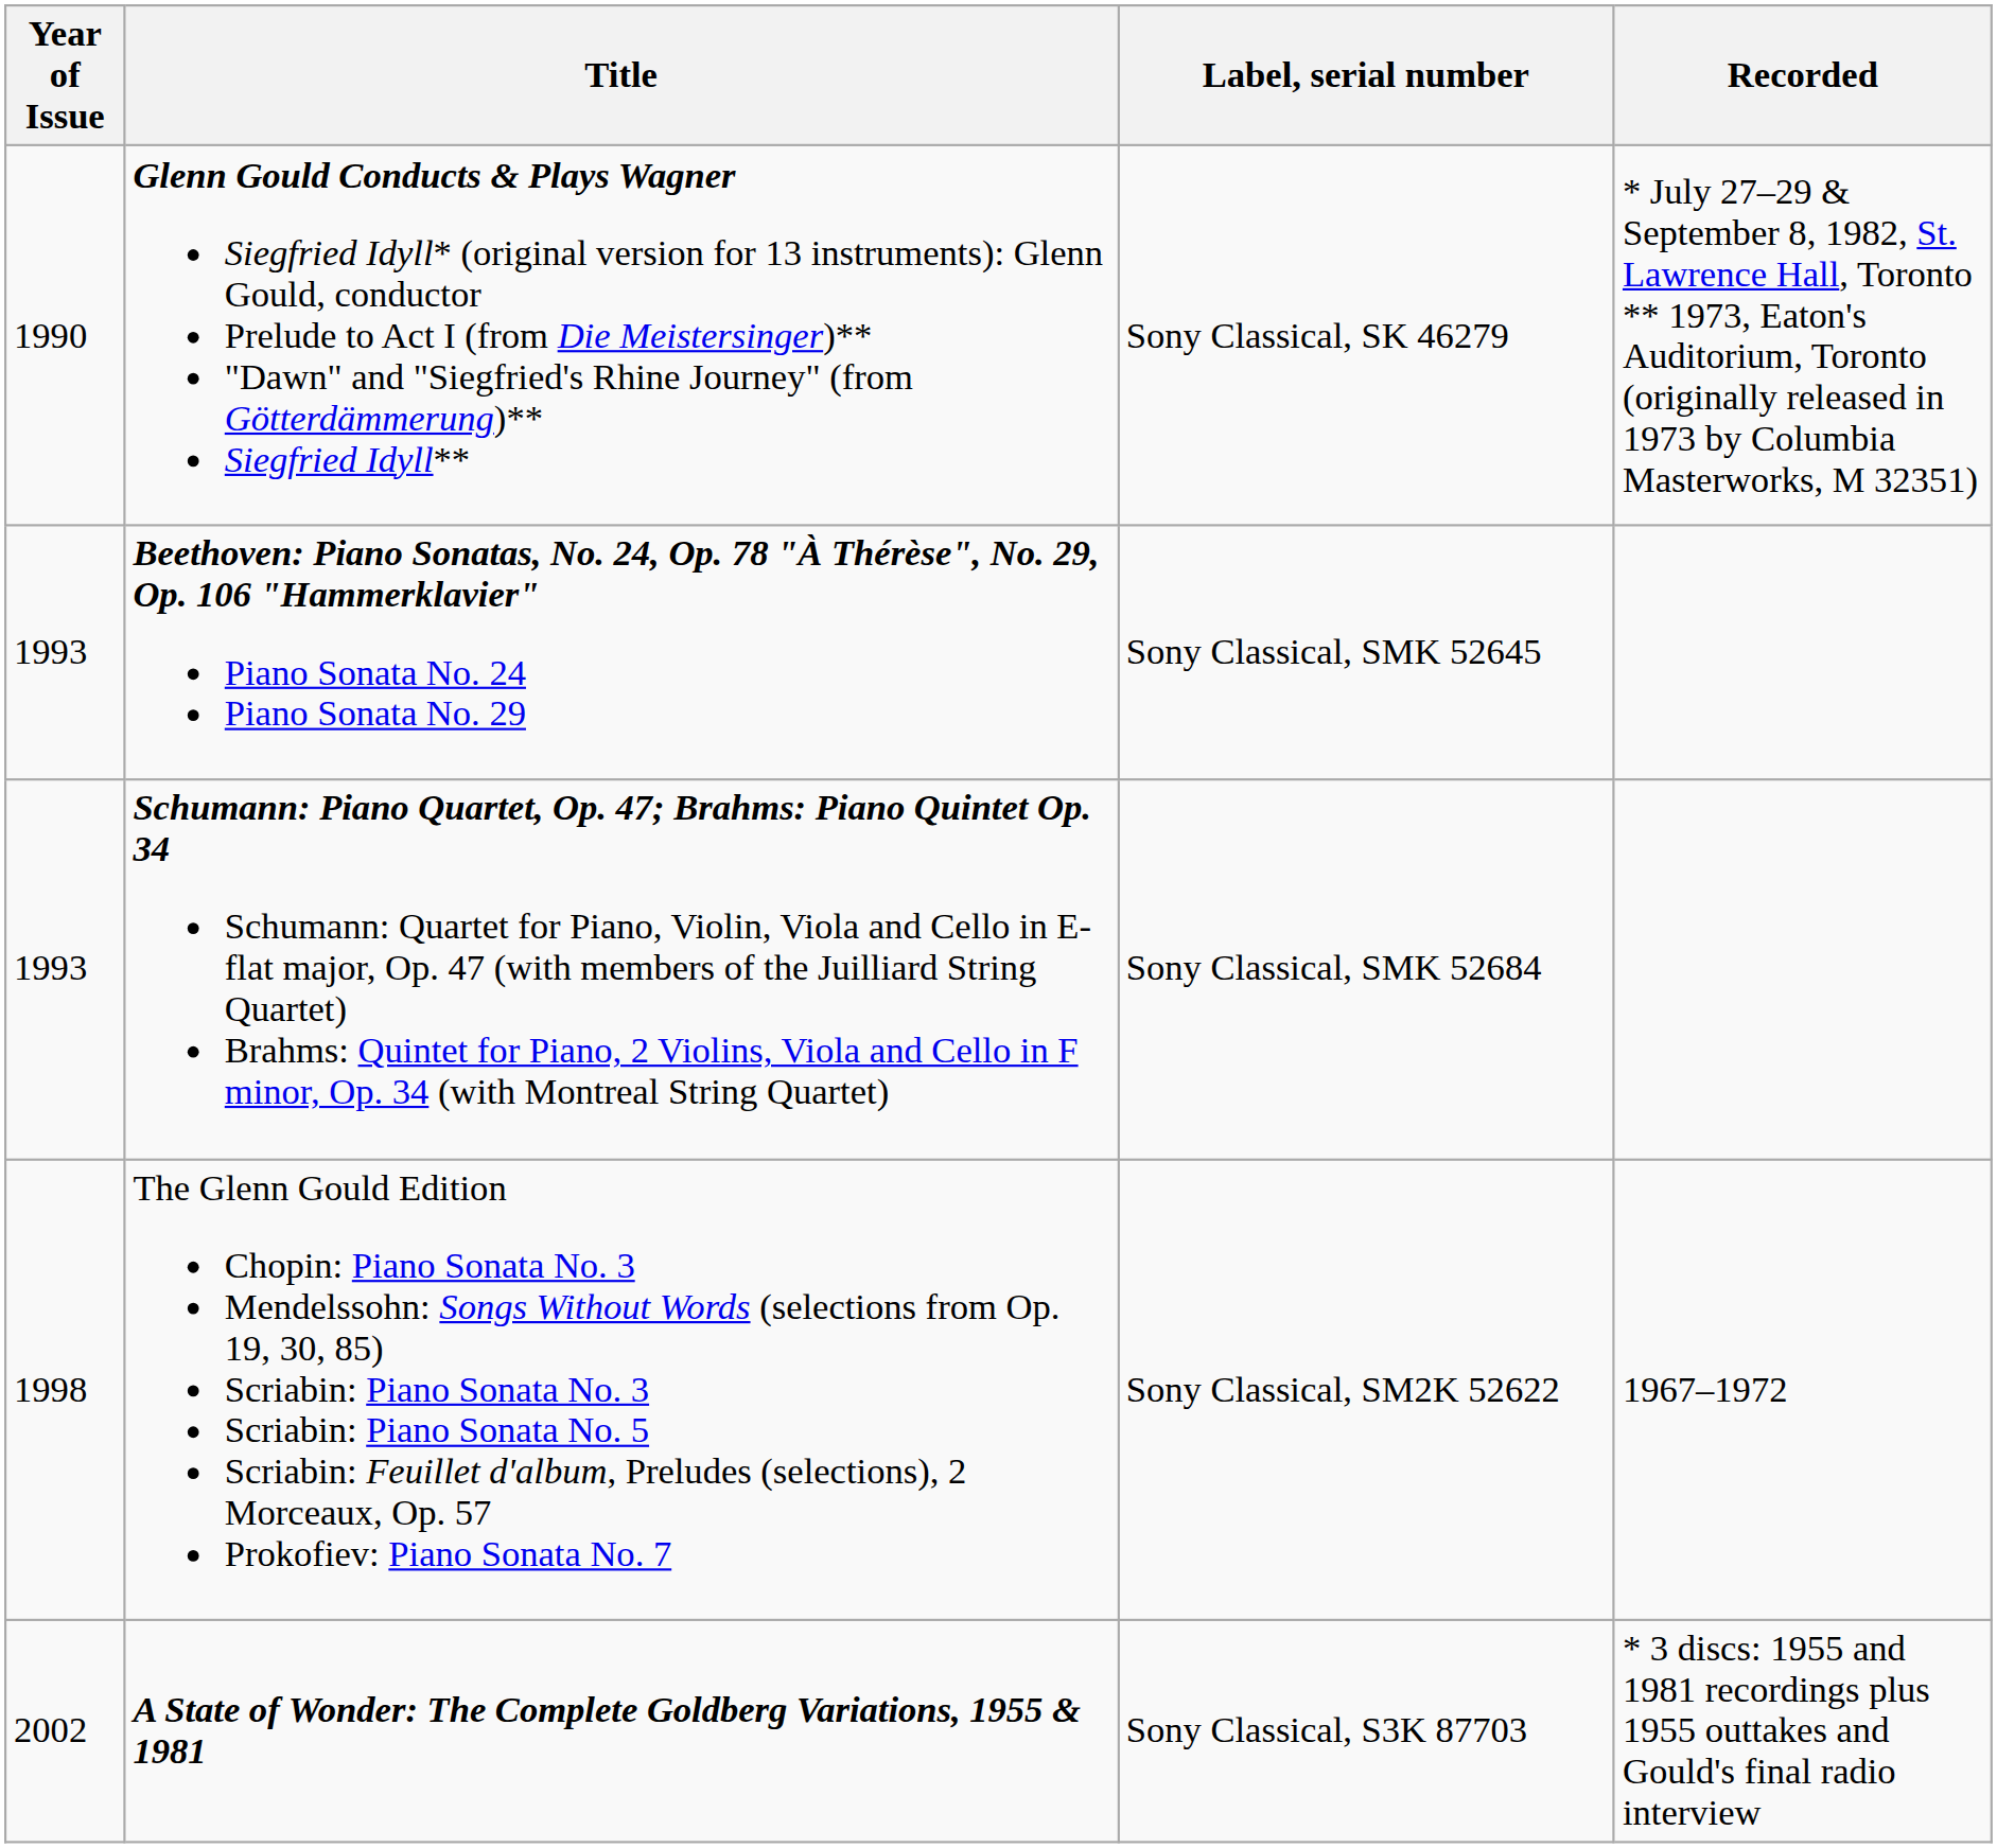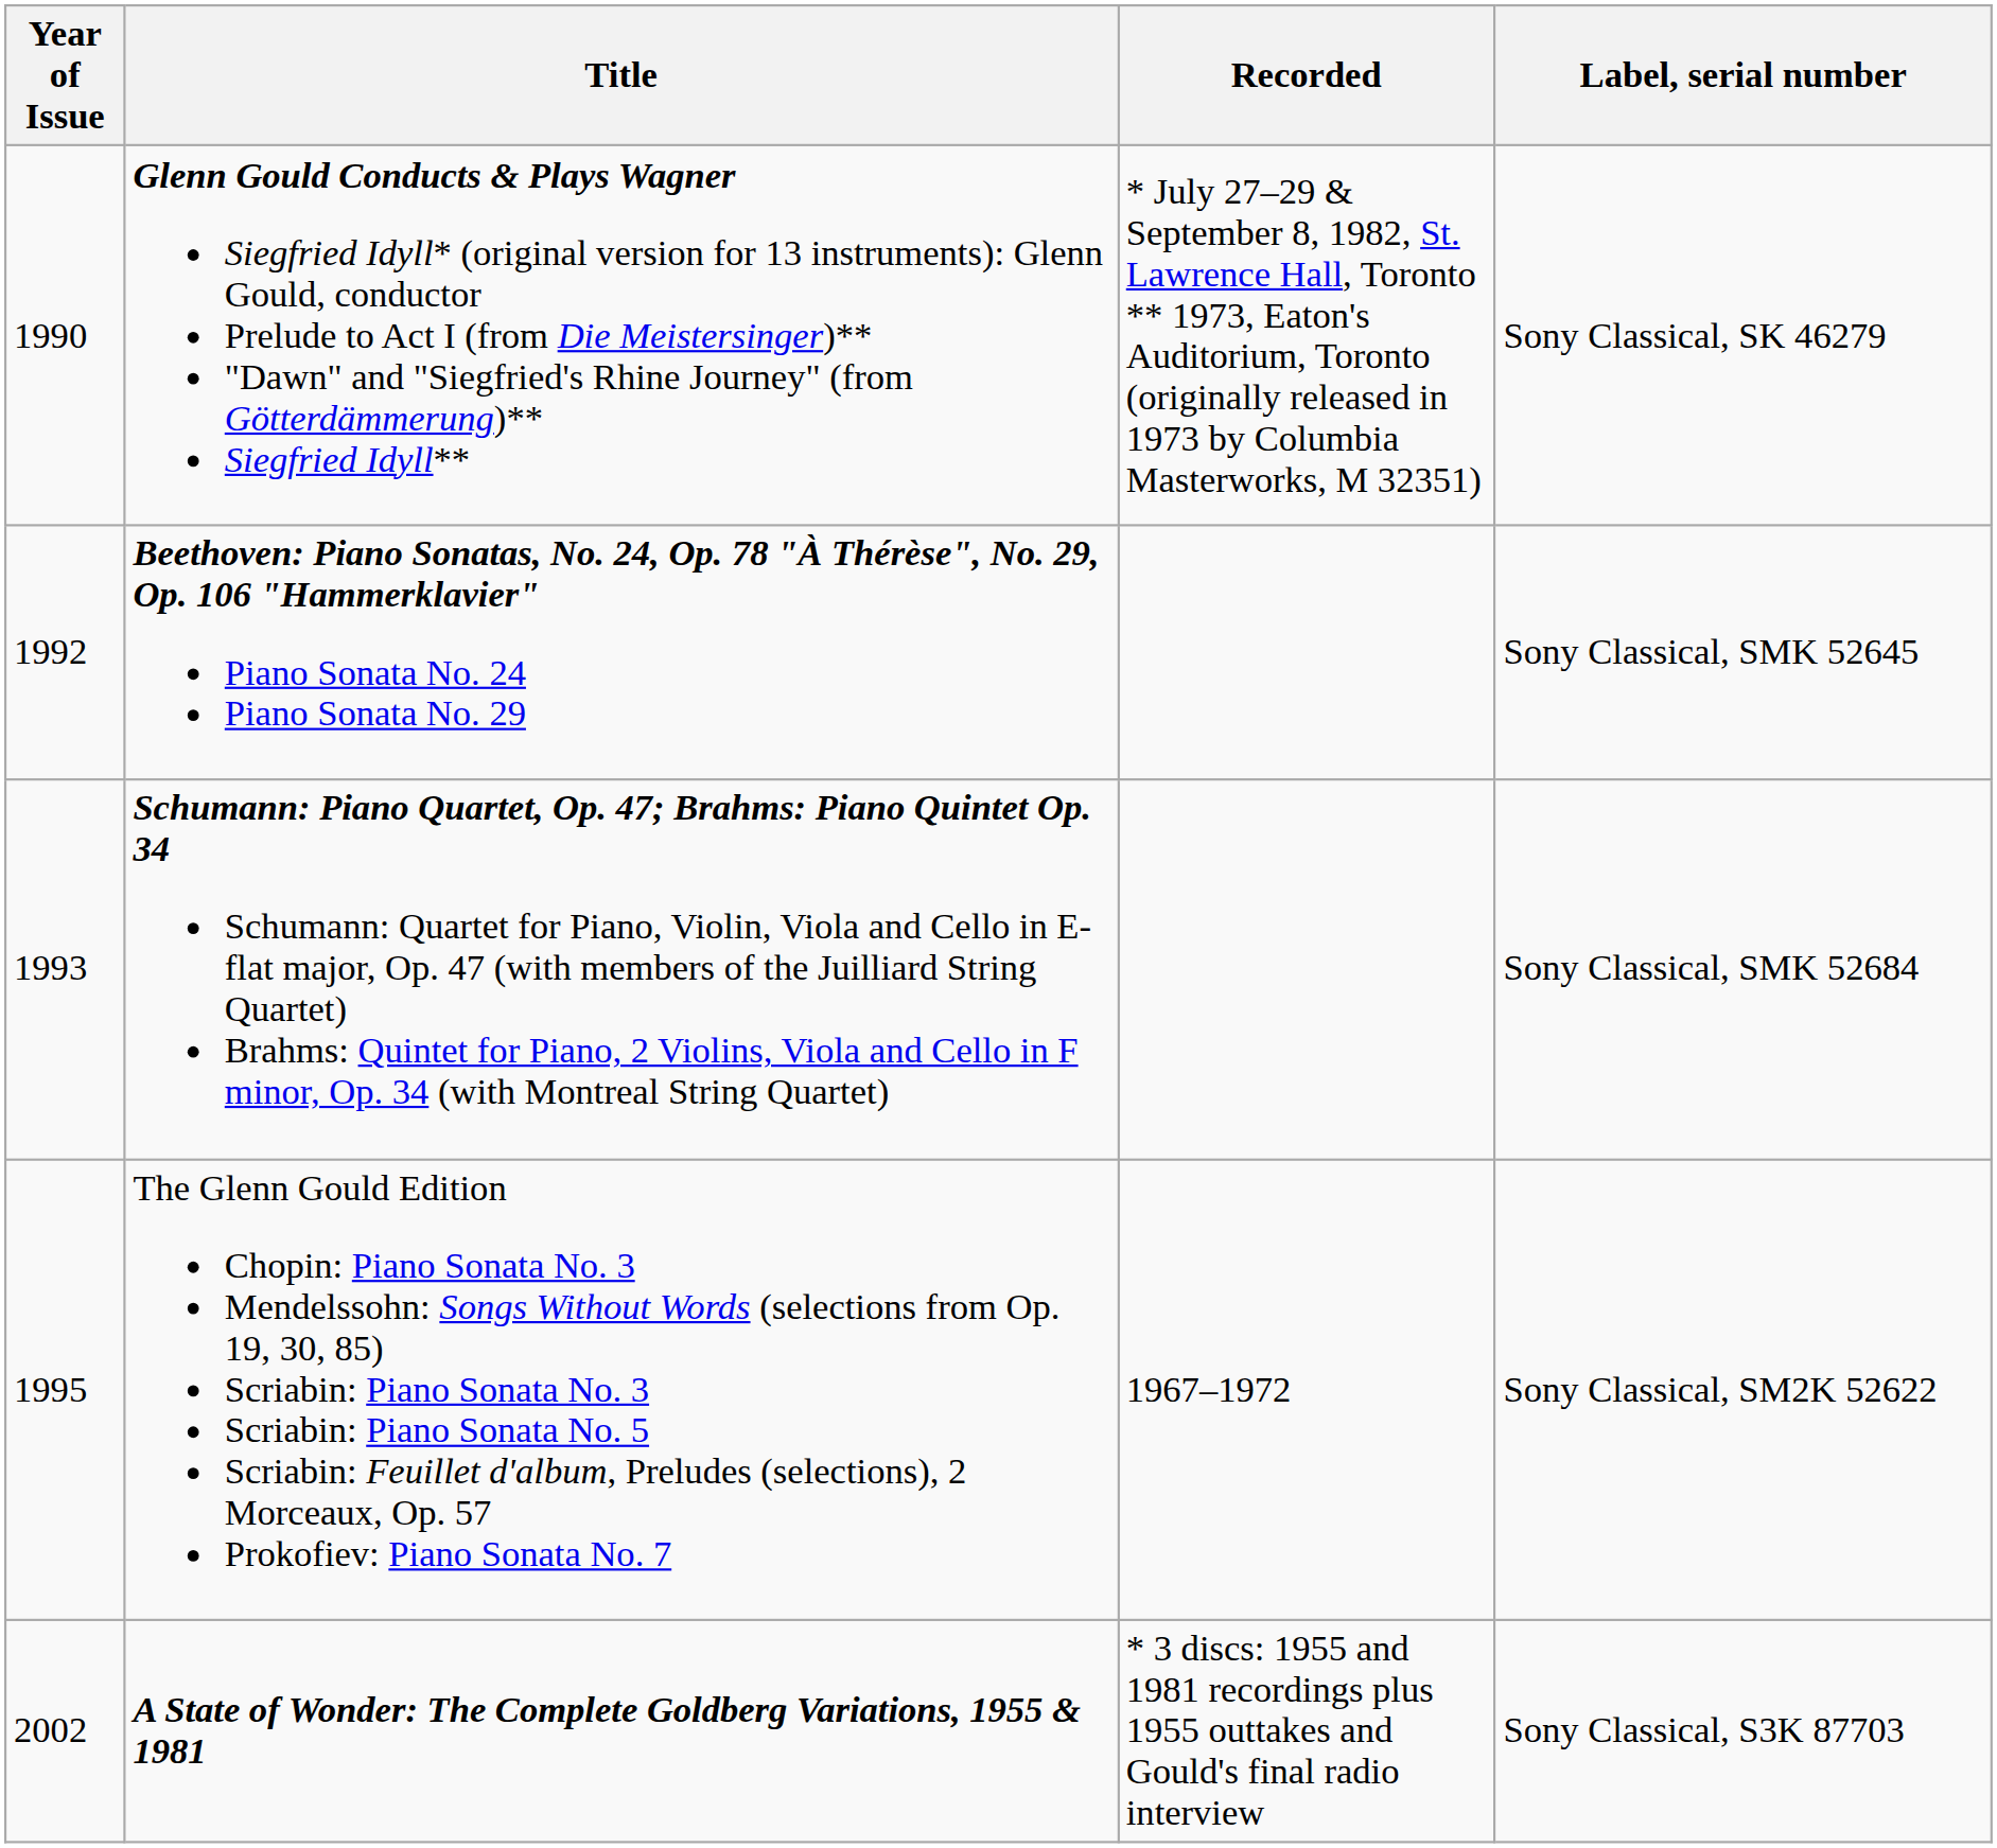columns swapped: Recorded <-> Label, serial number
row 3 | Year of Issue: 1993 -> 1992
row 5 | Year of Issue: 1998 -> 1995
